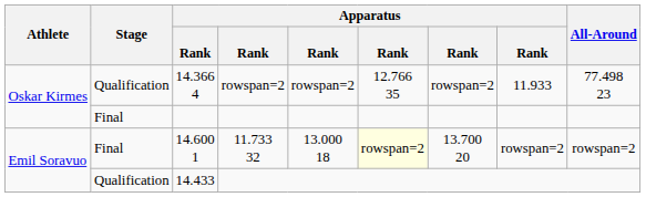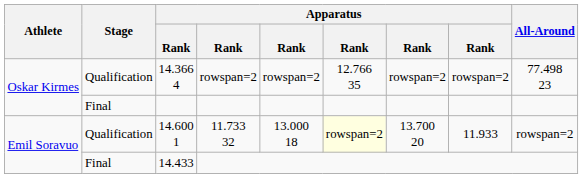14.366 4 | column 8: 11.933 -> rowspan=2
14.600 1 | Stage: Final -> Qualification
14.600 1 | column 8: rowspan=2 -> 11.933
14.433 | Stage: Qualification -> Final
